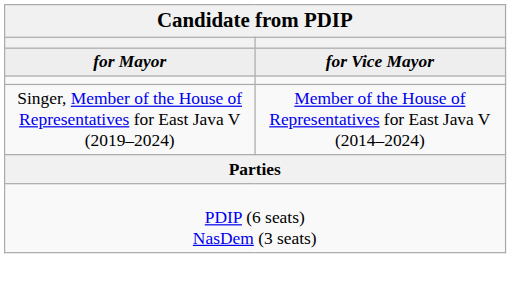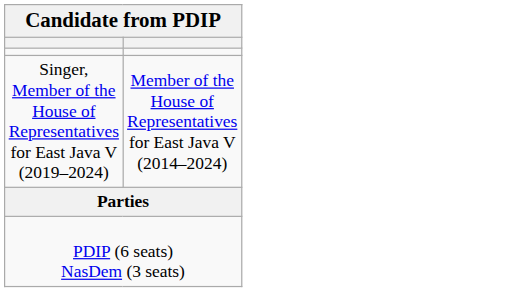- row: for Mayor | for Vice Mayor
